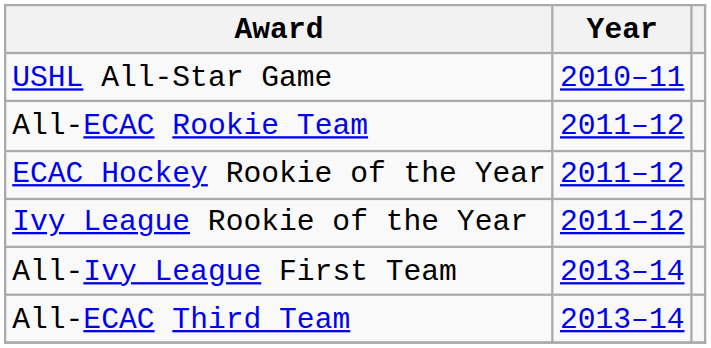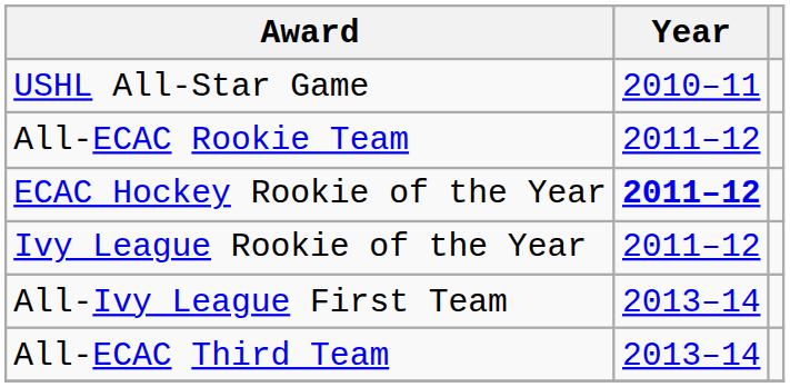ECAC Hockey Rookie of the Year | Year: normal -> bold
